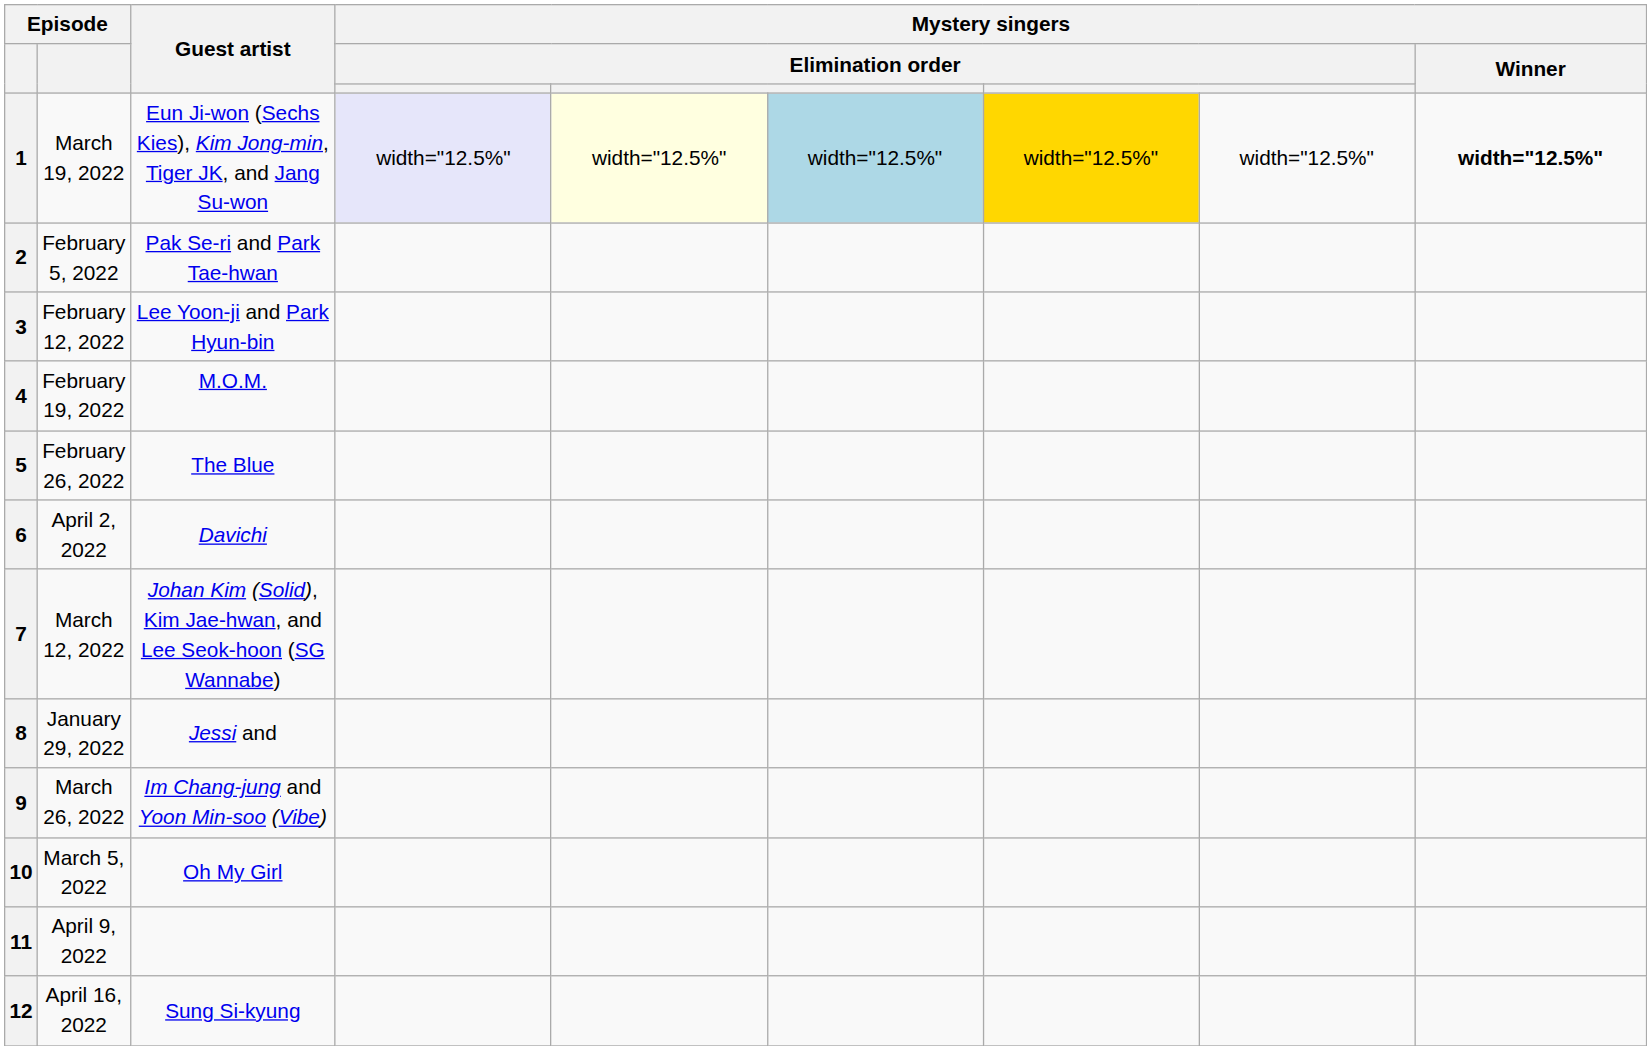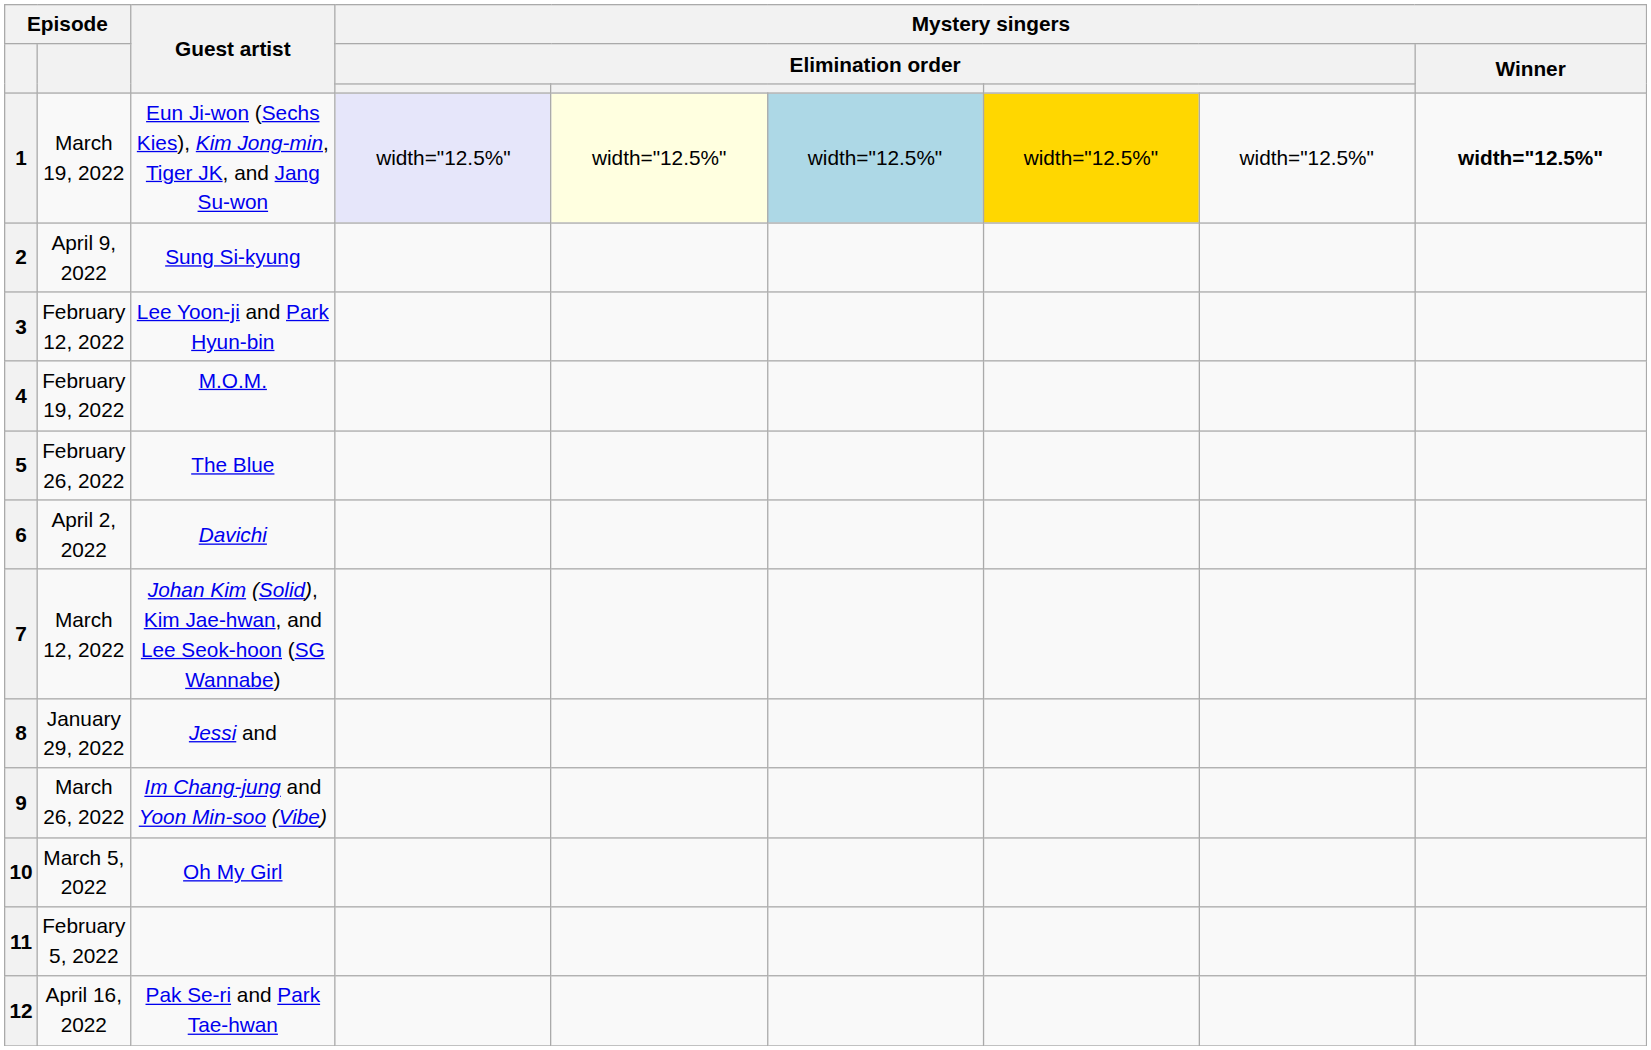2 | column 2: February 5, 2022 -> April 9, 2022
2 | Guest artist: Pak Se-ri and Park Tae-hwan -> Sung Si-kyung
11 | column 2: April 9, 2022 -> February 5, 2022
12 | Guest artist: Sung Si-kyung -> Pak Se-ri and Park Tae-hwan
